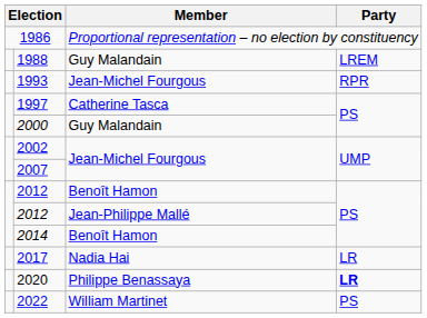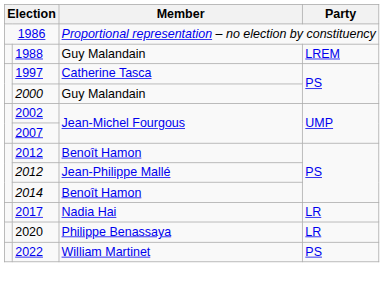- row: 1993 | Jean-Michel Fourgous | RPR
2020 | Party: bold -> normal
